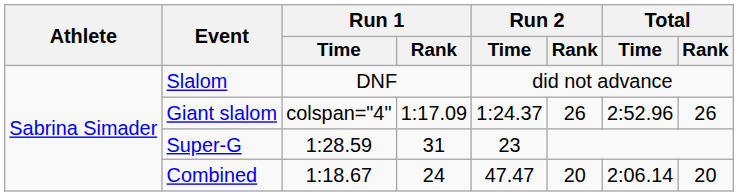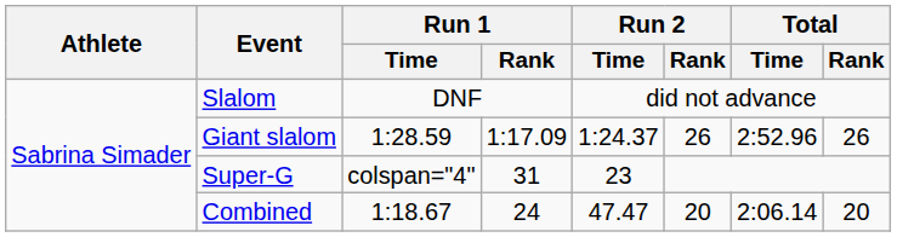Giant slalom | Run 1 / Time: colspan="4" -> 1:28.59
Super-G | Run 1 / Time: 1:28.59 -> colspan="4"
